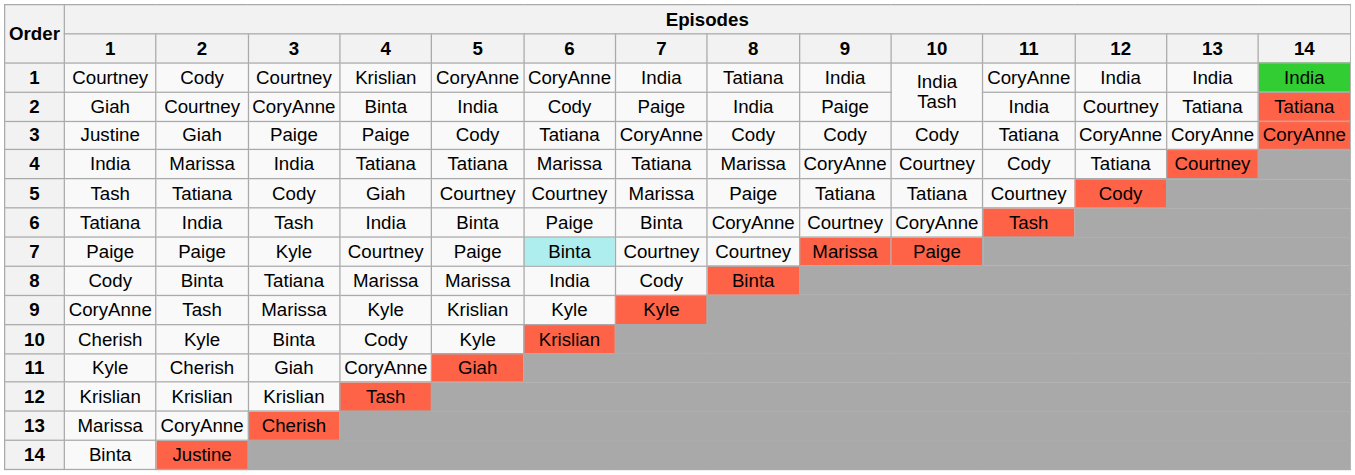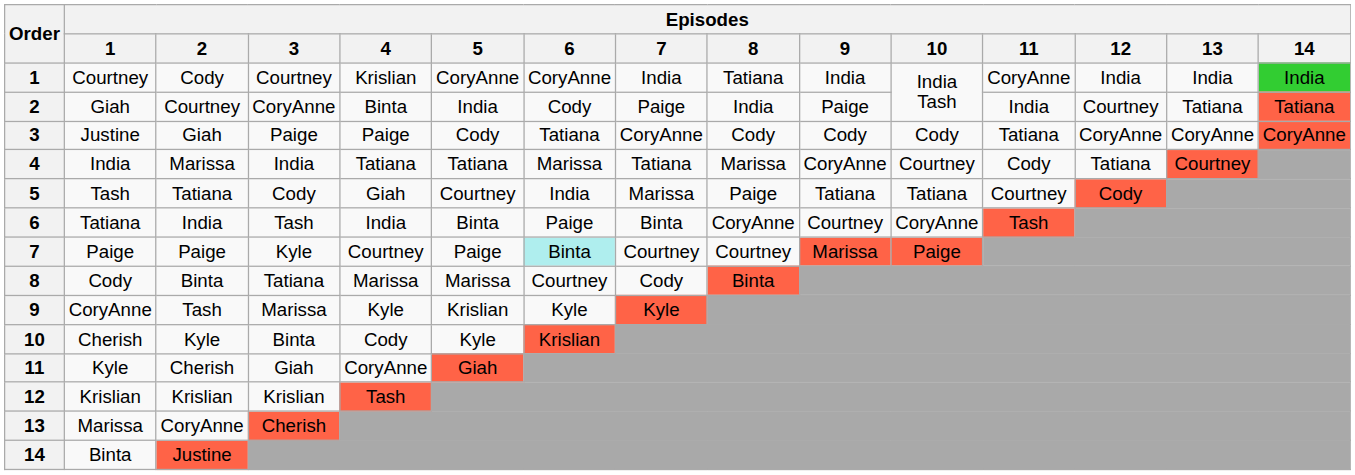row 7 | Episodes / 6: Courtney -> India
row 10 | Episodes / 6: India -> Courtney
